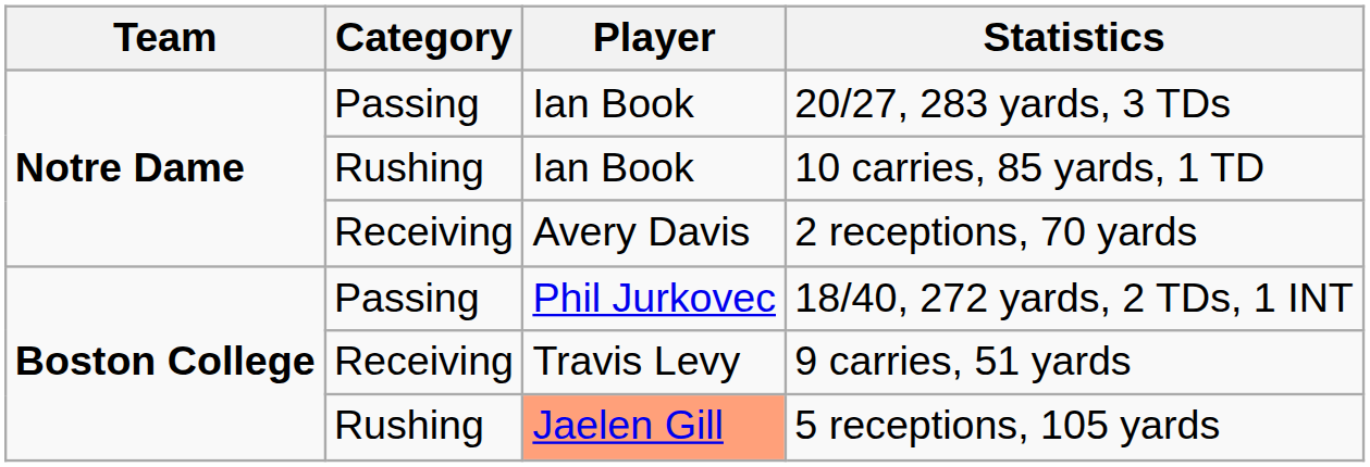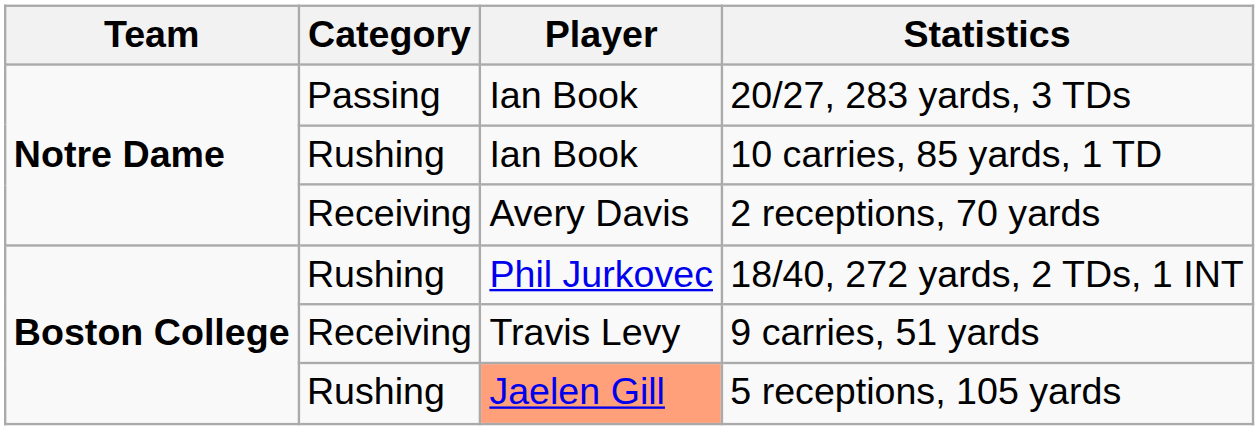18/40, 272 yards, 2 TDs, 1 INT | Category: Passing -> Rushing
